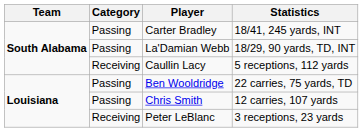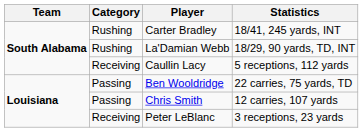Carter Bradley | Category: Passing -> Rushing
La'Damian Webb | Category: Passing -> Rushing
